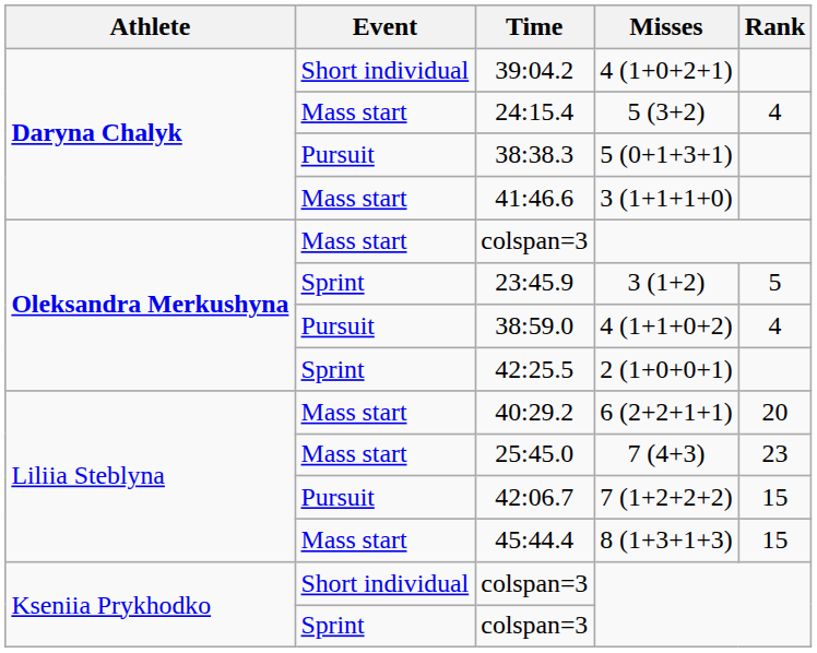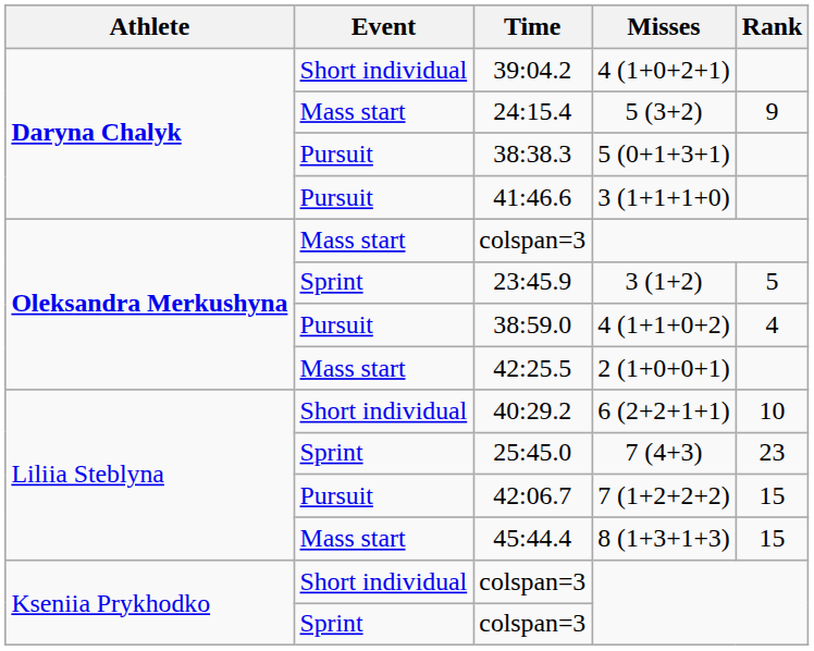24:15.4 | Rank: 4 -> 9
41:46.6 | Event: Mass start -> Pursuit
42:25.5 | Event: Sprint -> Mass start
40:29.2 | Event: Mass start -> Short individual
40:29.2 | Rank: 20 -> 10
25:45.0 | Event: Mass start -> Sprint
